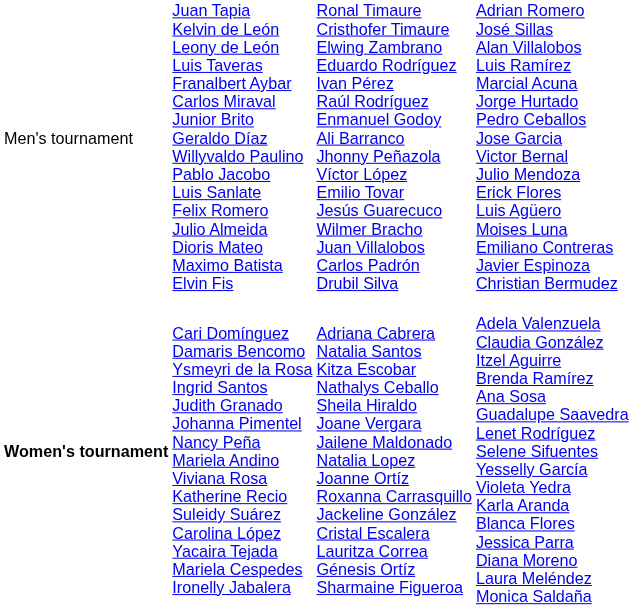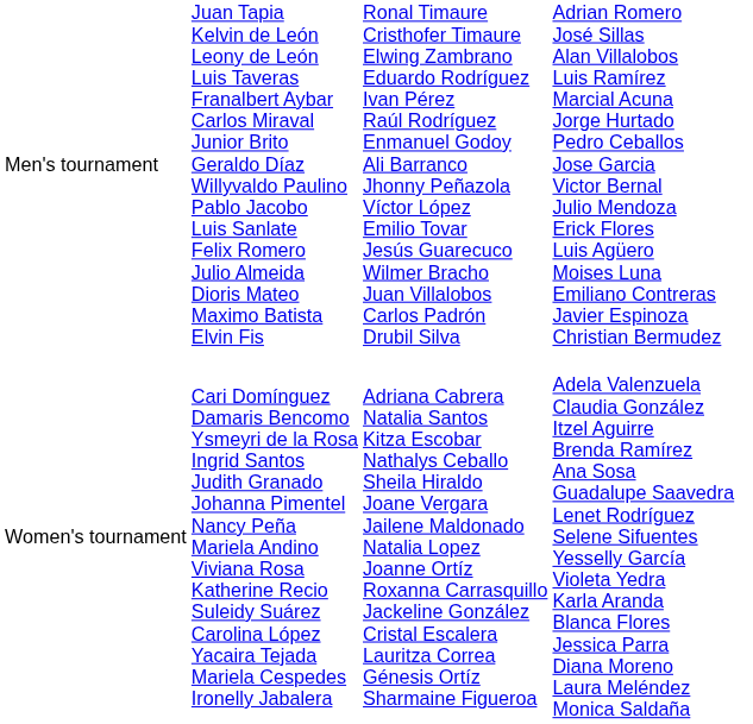Women's tournament | column 1: bold -> normal
